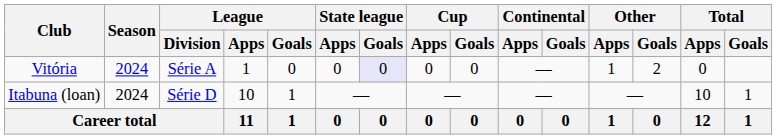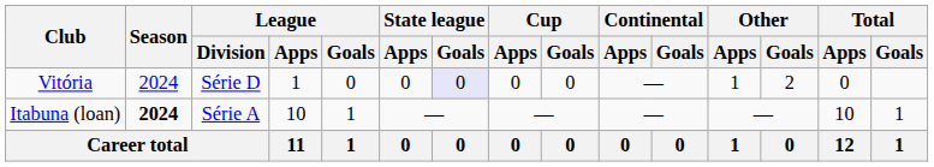Vitória | League / Division: Série A -> Série D
Itabuna (loan) | Season: normal -> bold
Itabuna (loan) | League / Division: Série D -> Série A
